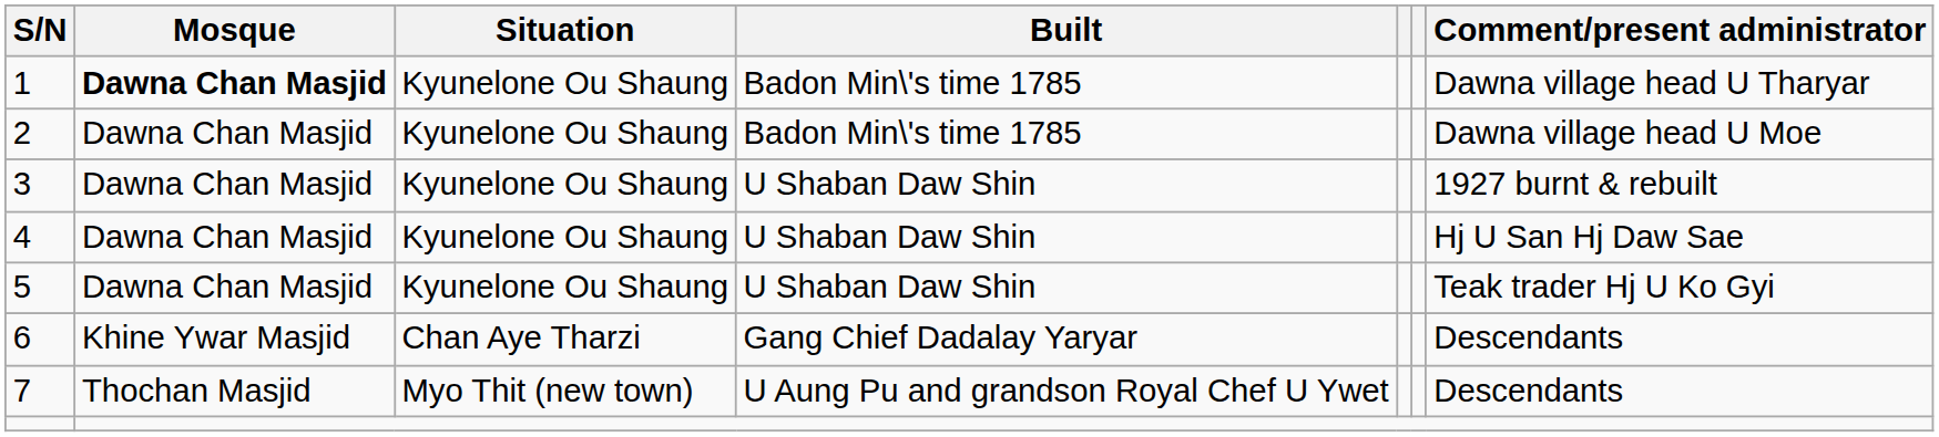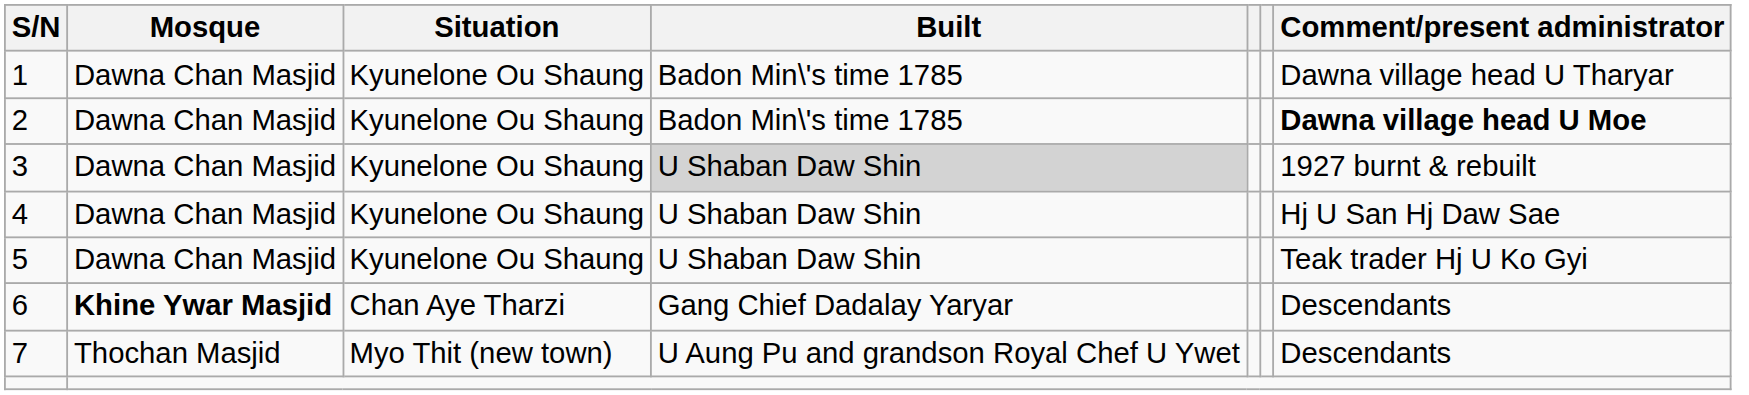1 | Mosque: bold -> normal
2 | Comment/present administrator: normal -> bold
3 | Built: no background -> lightgrey background
6 | Mosque: normal -> bold
